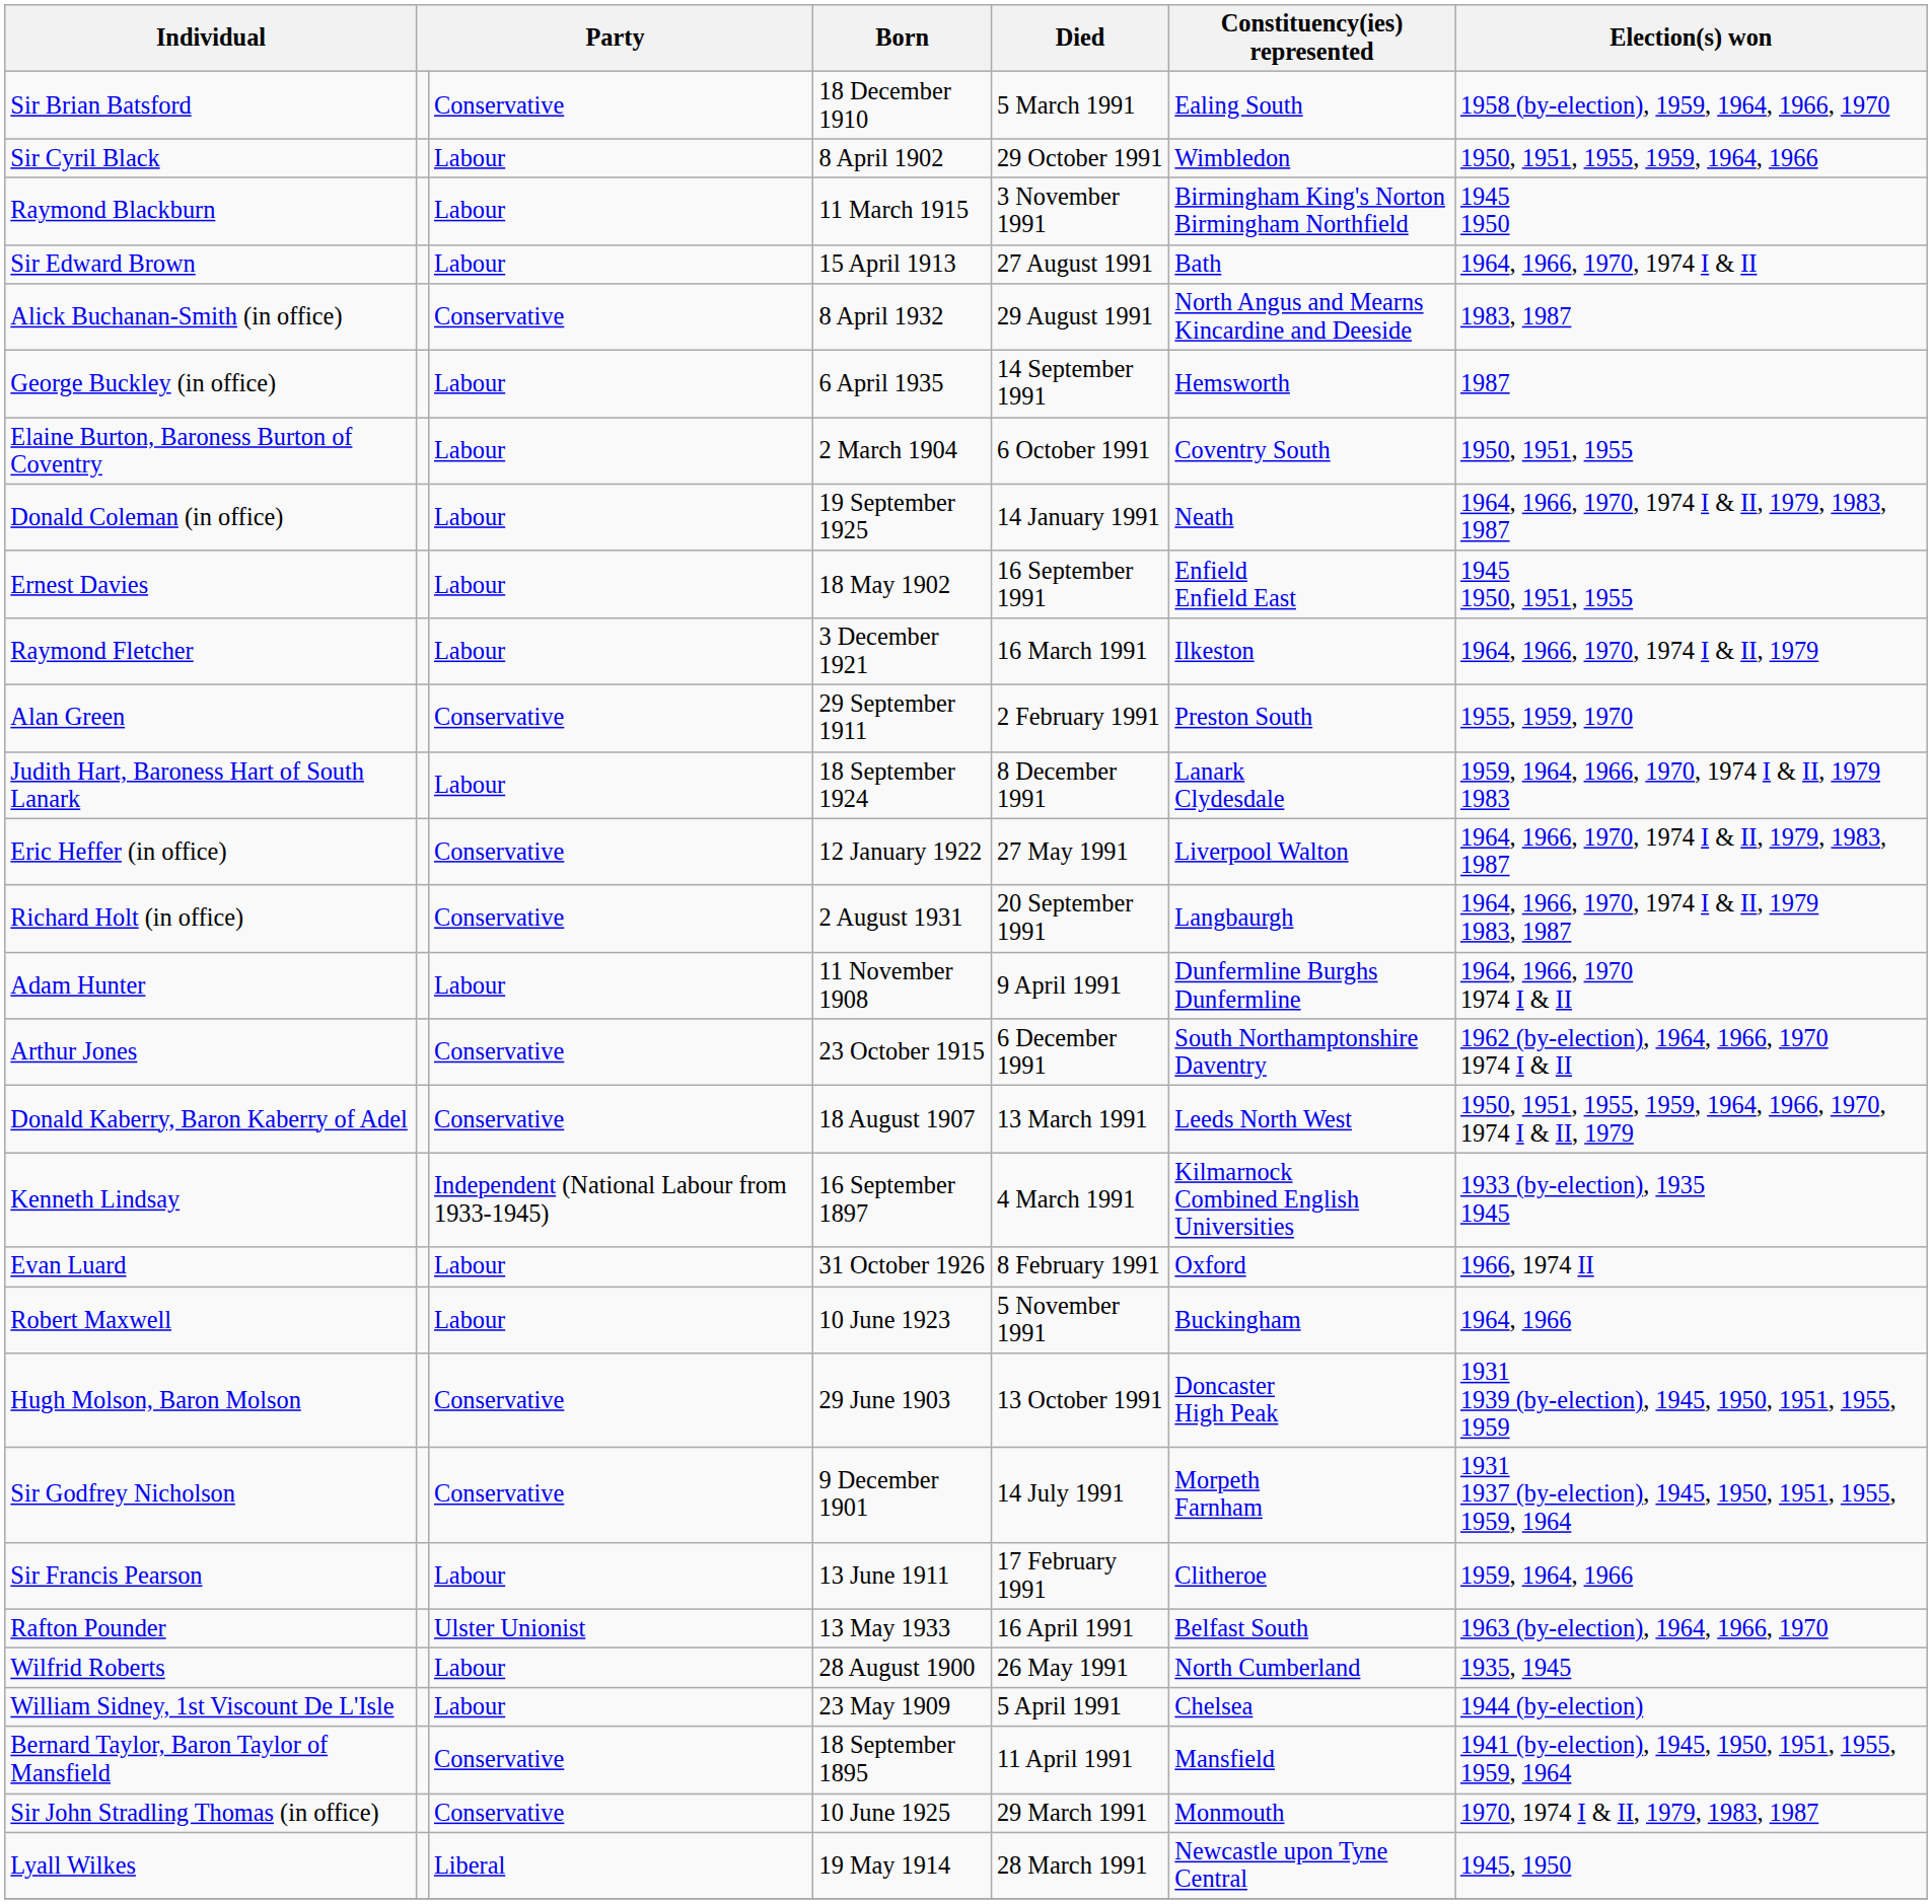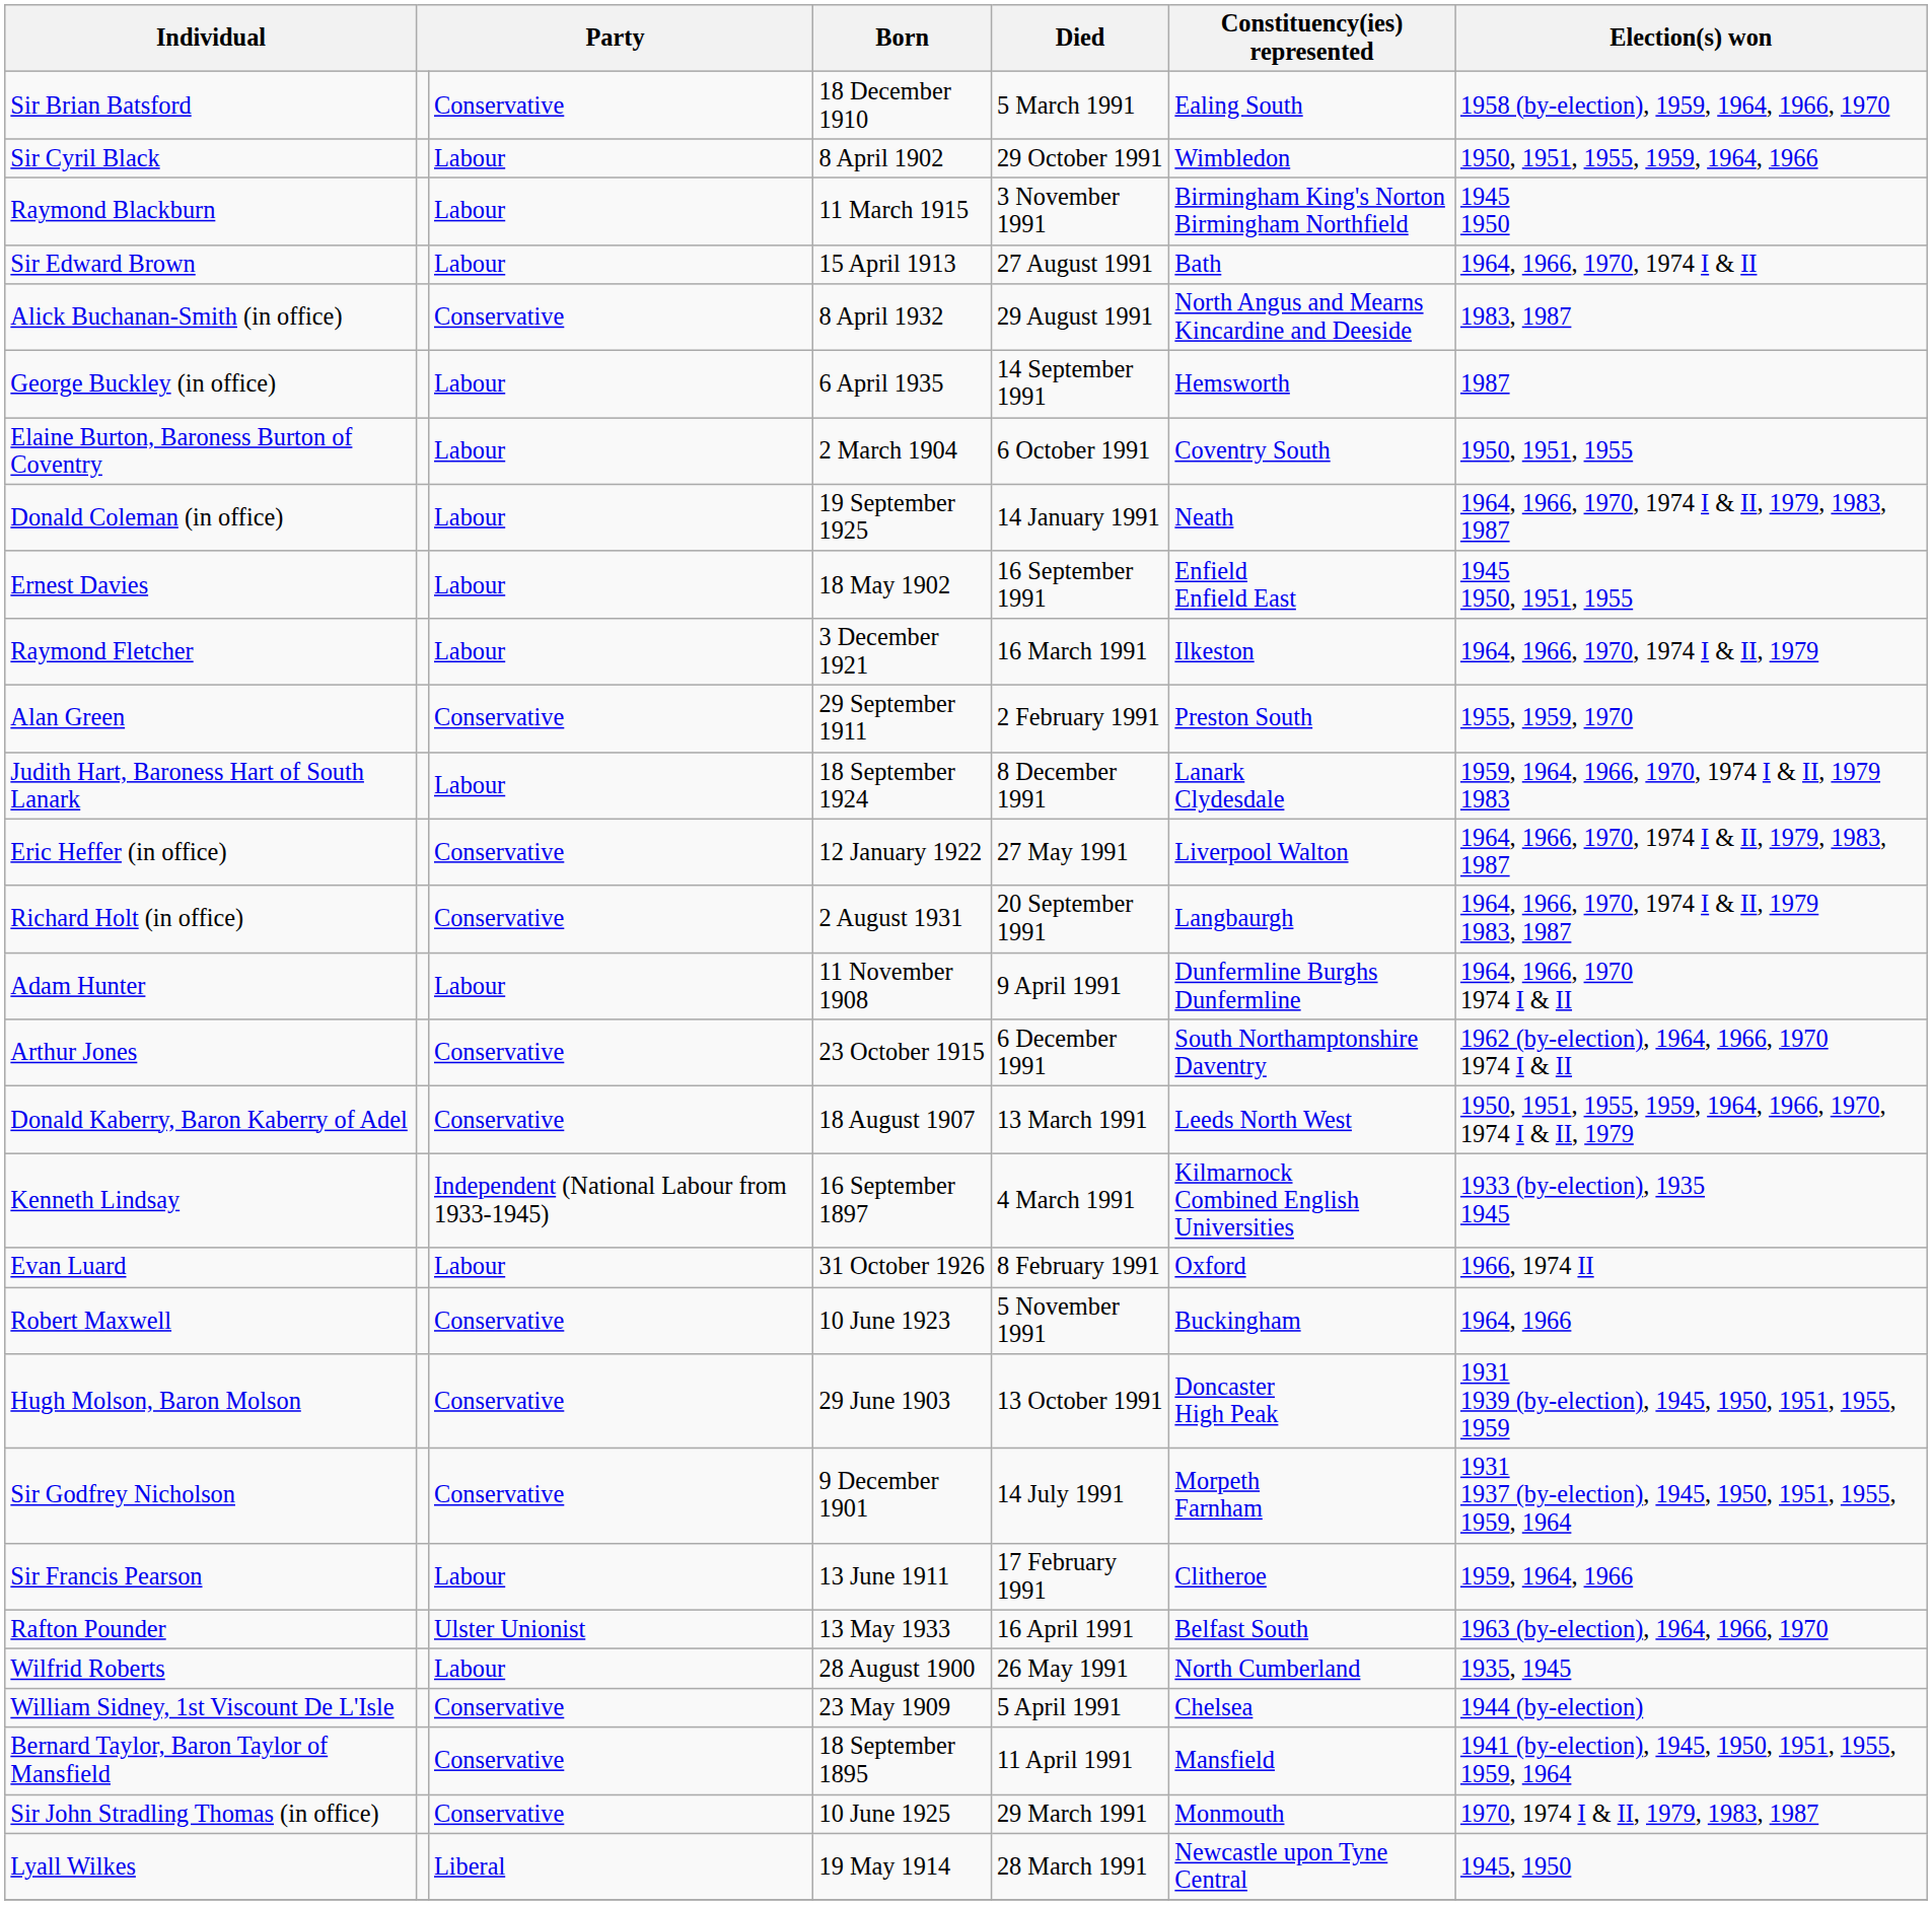Robert Maxwell | column 3: Labour -> Conservative
William Sidney, 1st Viscount De L'Isle | column 3: Labour -> Conservative
